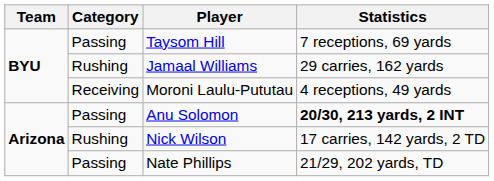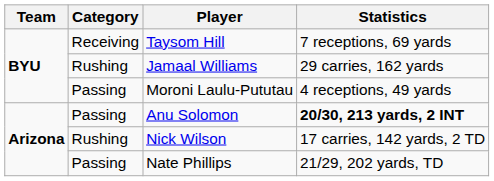Taysom Hill | Category: Passing -> Receiving
Moroni Laulu-Pututau | Category: Receiving -> Passing
